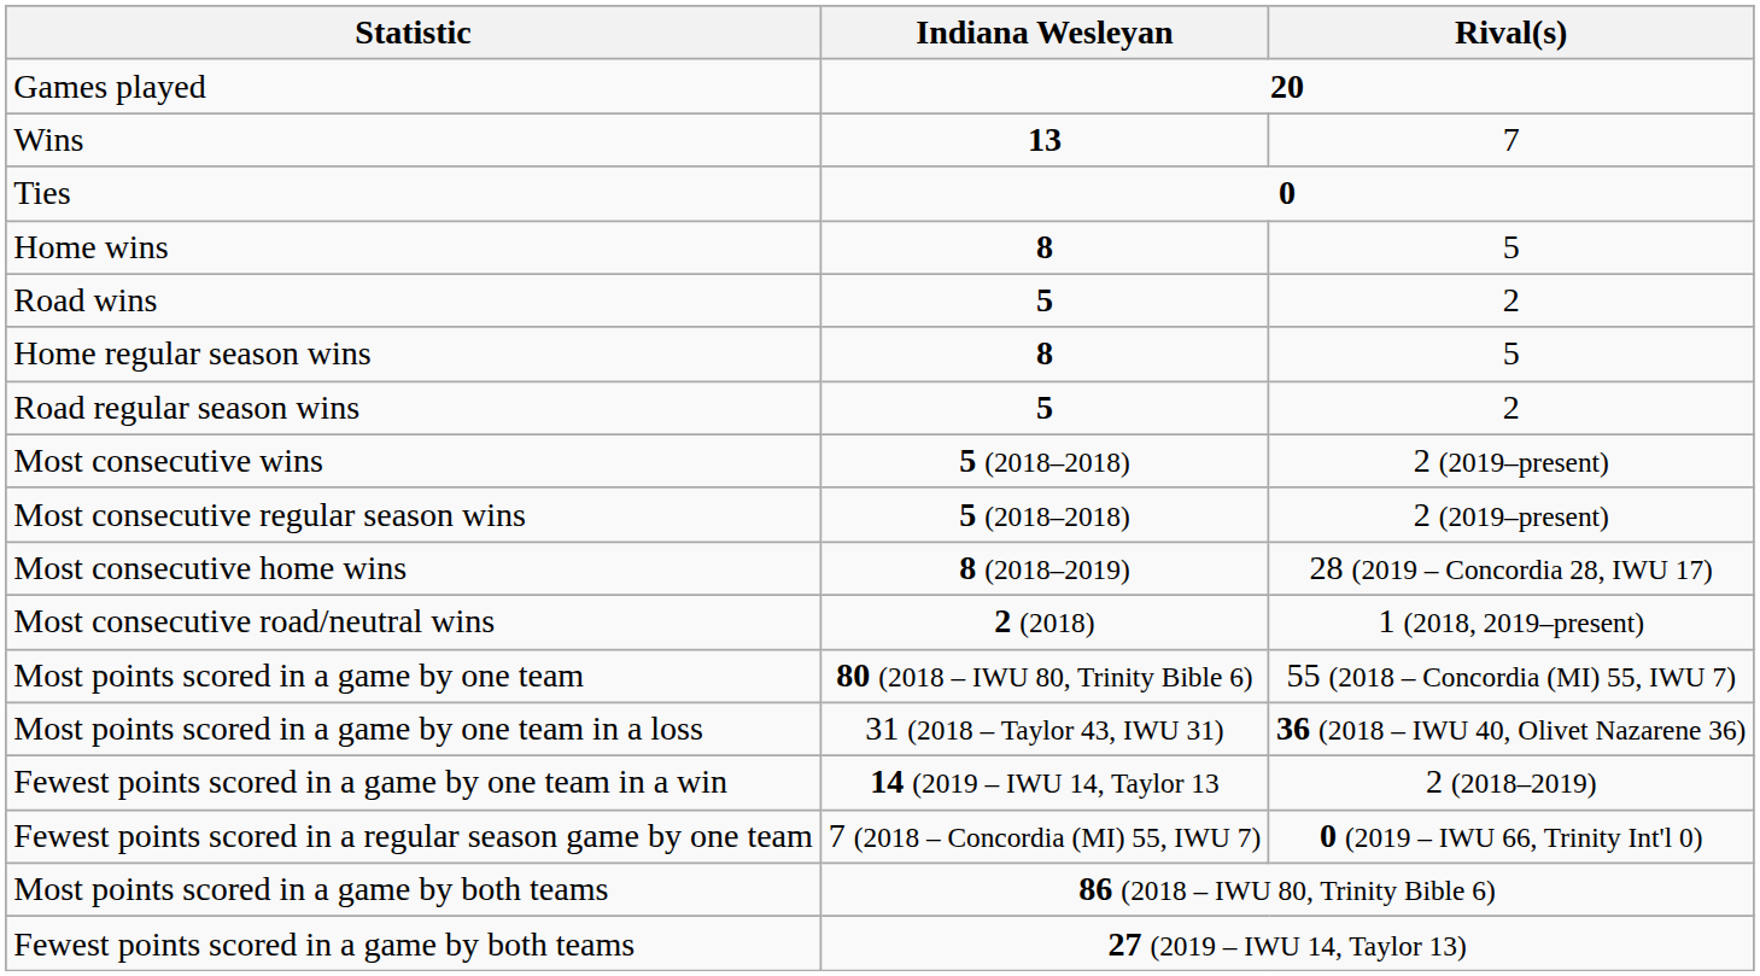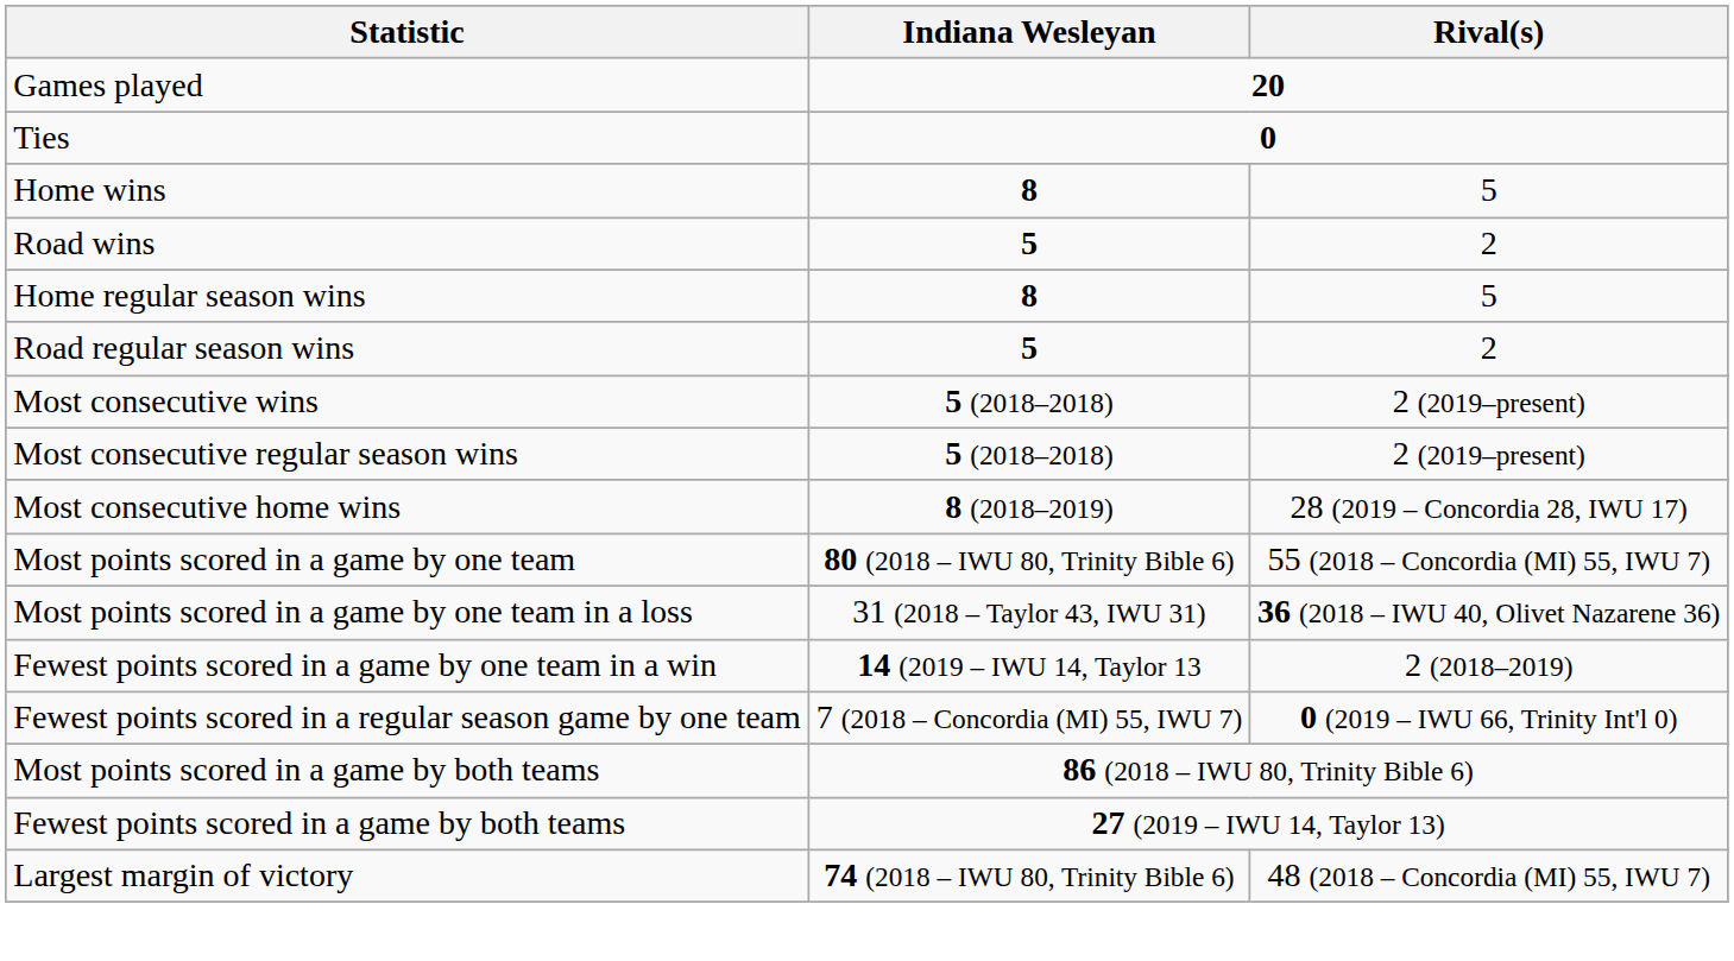- row: Wins | 13 | 7
- row: Most consecutive road/neutral wins | 2 (2018) | 1 (2018, 2019–present)
+ row: Largest margin of victory | 74 (2018 – IWU 80, Trinity Bible 6) | 48 (2018 – Concordia (MI) 55, IWU 7)
